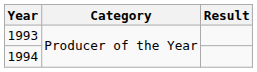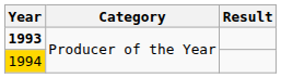1993 | Year: normal -> bold
1994 | Year: no background -> gold background
